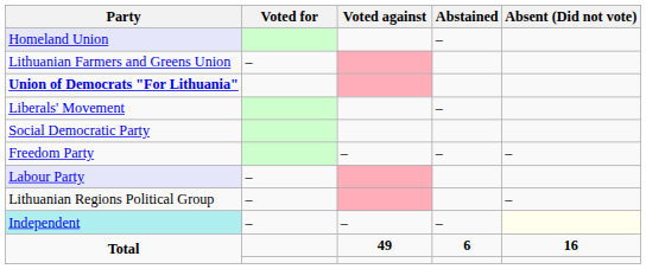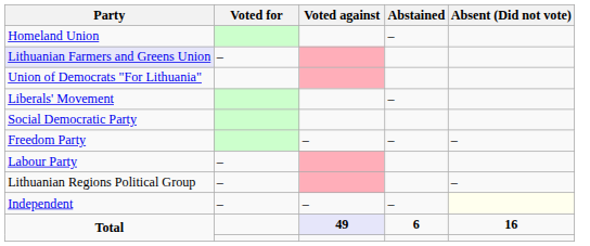Homeland Union | Party: lavender background -> no background
Lithuanian Farmers and Greens Union | Party: no background -> lavender background
Union of Democrats "For Lithuania" | Party: bold -> normal
Labour Party | Party: lavender background -> no background
Independent | Party: paleturquoise background -> no background
Total / 49 | Voted against: no background -> lavender background
